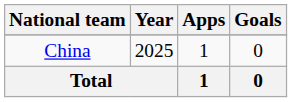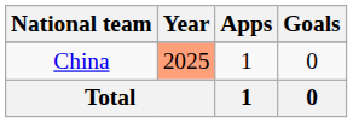China | Year: no background -> lightsalmon background
